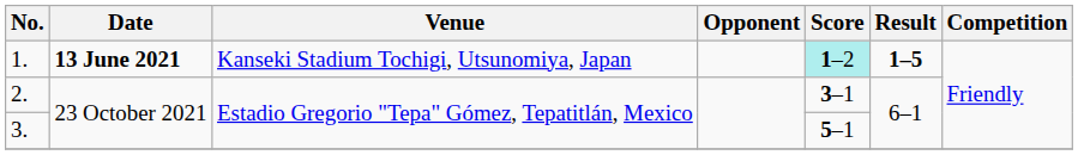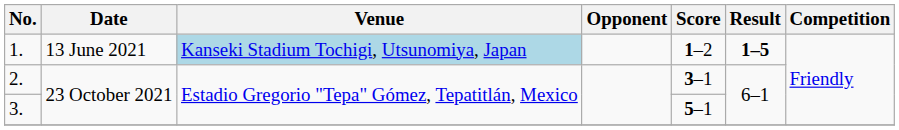1. | Date: bold -> normal
1. | Venue: no background -> lightblue background
1. | Score: paleturquoise background -> no background
